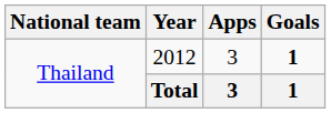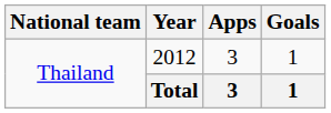Thailand / 2012 | Goals: bold -> normal
